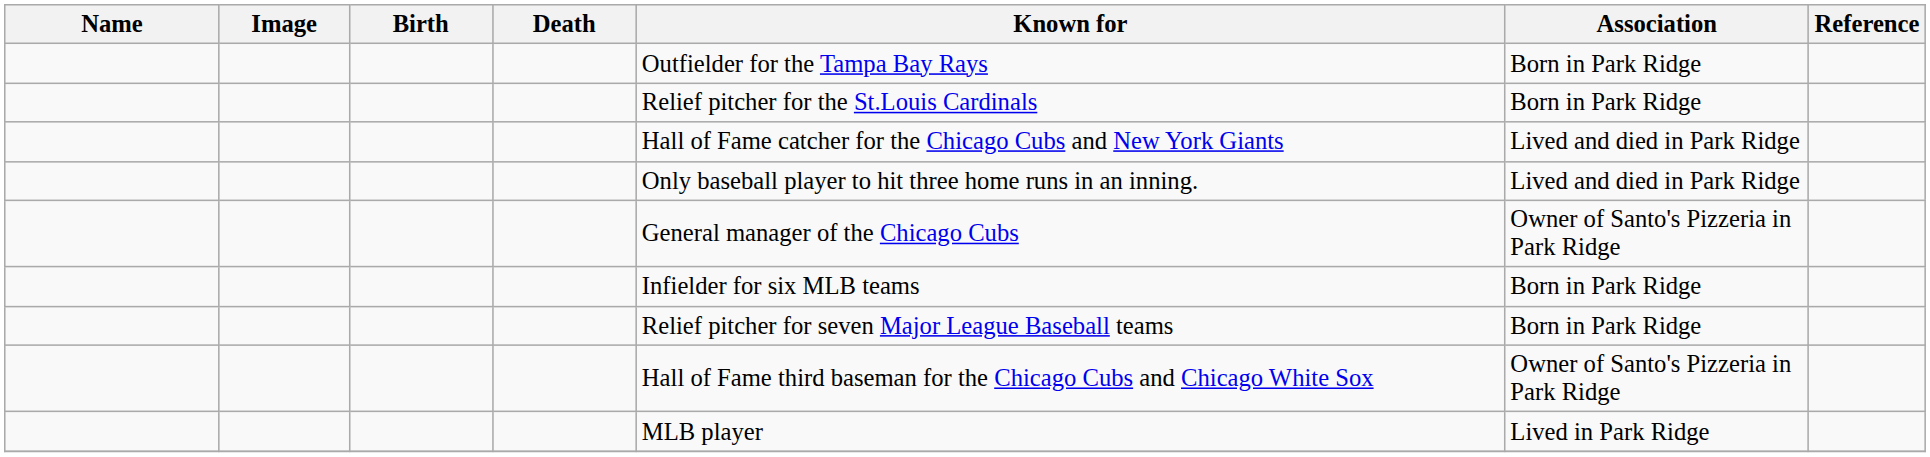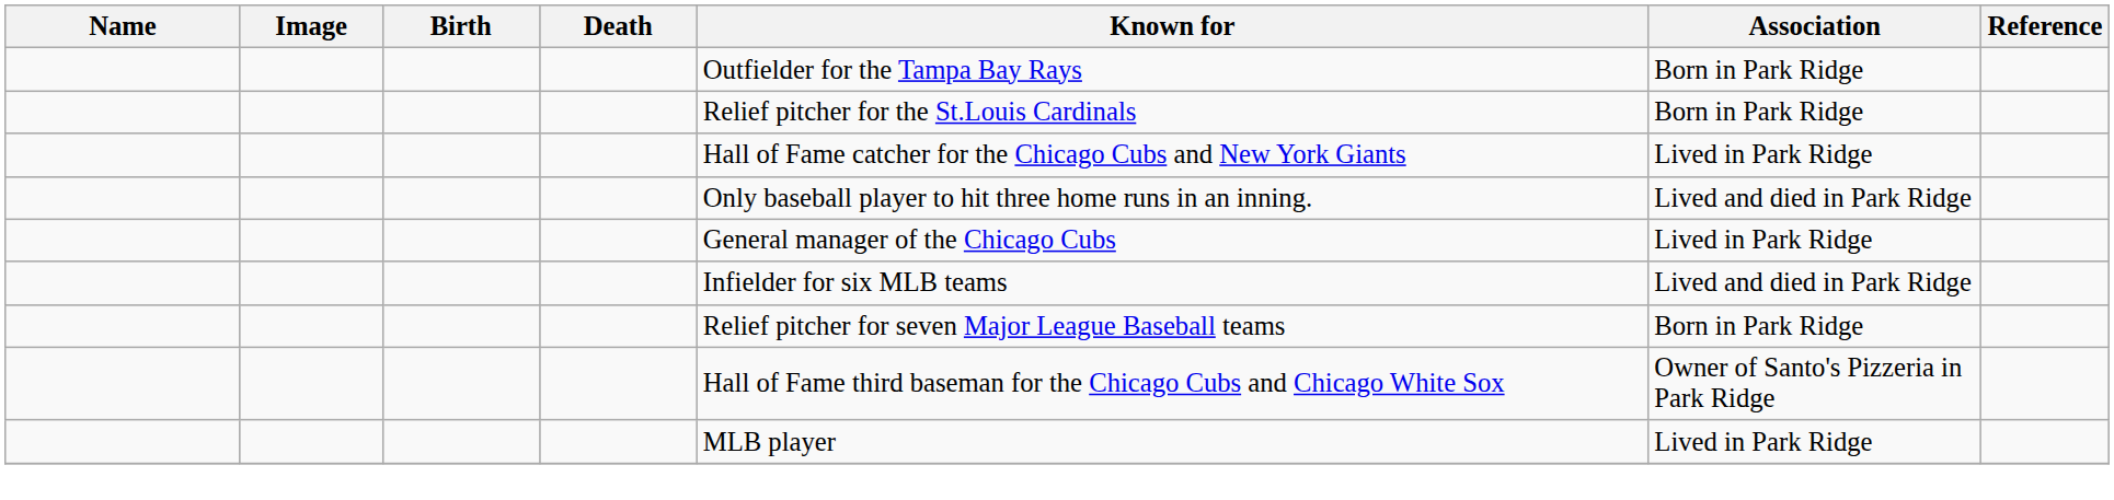row 4 | Association: Lived and died in Park Ridge -> Lived in Park Ridge
row 6 | Association: Owner of Santo's Pizzeria in Park Ridge -> Lived in Park Ridge
row 7 | Association: Born in Park Ridge -> Lived and died in Park Ridge
